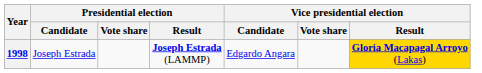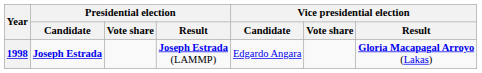1998 | Presidential election / Candidate: normal -> bold
1998 | Vice presidential election / Result: gold background -> no background
